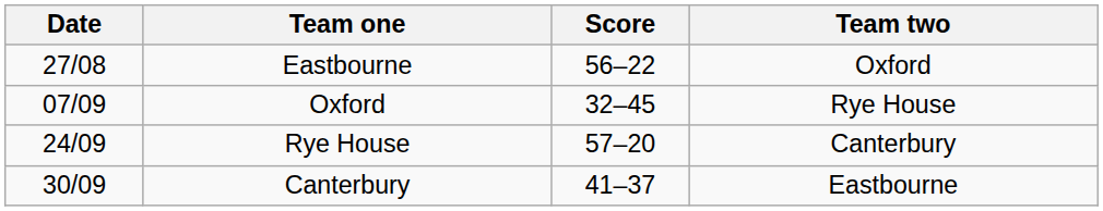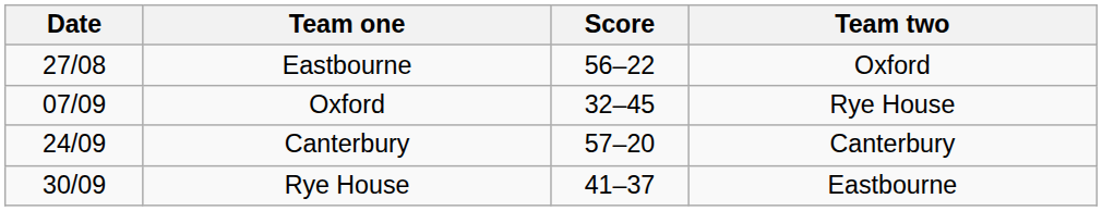row 4 | Team one: Rye House -> Canterbury
row 5 | Team one: Canterbury -> Rye House
